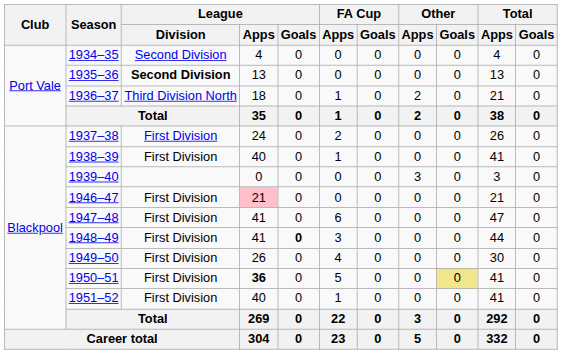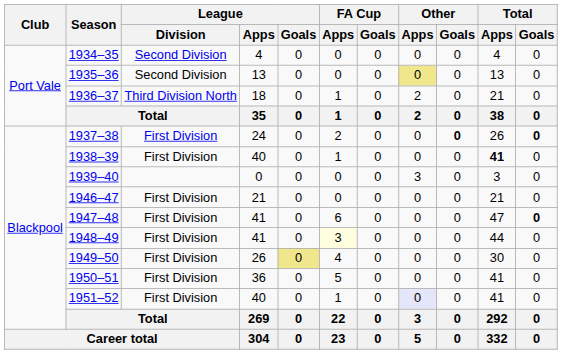1935–36 | League / Division: bold -> normal
1935–36 | Other / Apps: no background -> khaki background
1937–38 | Other / Goals: normal -> bold
1937–38 | Total / Goals: normal -> bold
1938–39 | Total / Apps: normal -> bold
1946–47 | League / Apps: pink background -> no background
1947–48 | Total / Goals: normal -> bold
1948–49 | League / Goals: bold -> normal
1948–49 | FA Cup / Apps: no background -> lightyellow background
1949–50 | League / Goals: no background -> khaki background
1950–51 | League / Apps: bold -> normal
1950–51 | Other / Goals: khaki background -> no background
1951–52 | Other / Apps: no background -> lavender background
